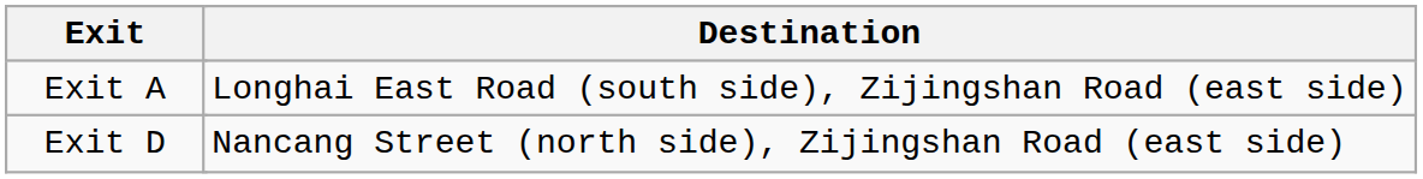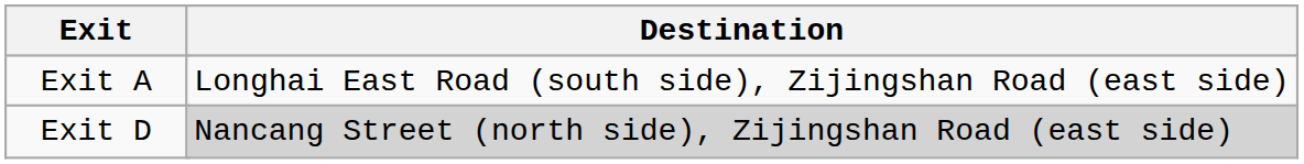Exit D | Destination: no background -> lightgrey background
